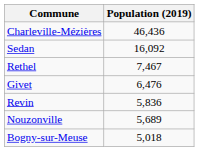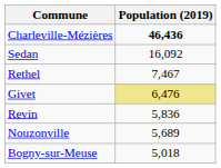Charleville-Mézières | Population (2019): normal -> bold
Givet | Population (2019): no background -> khaki background
